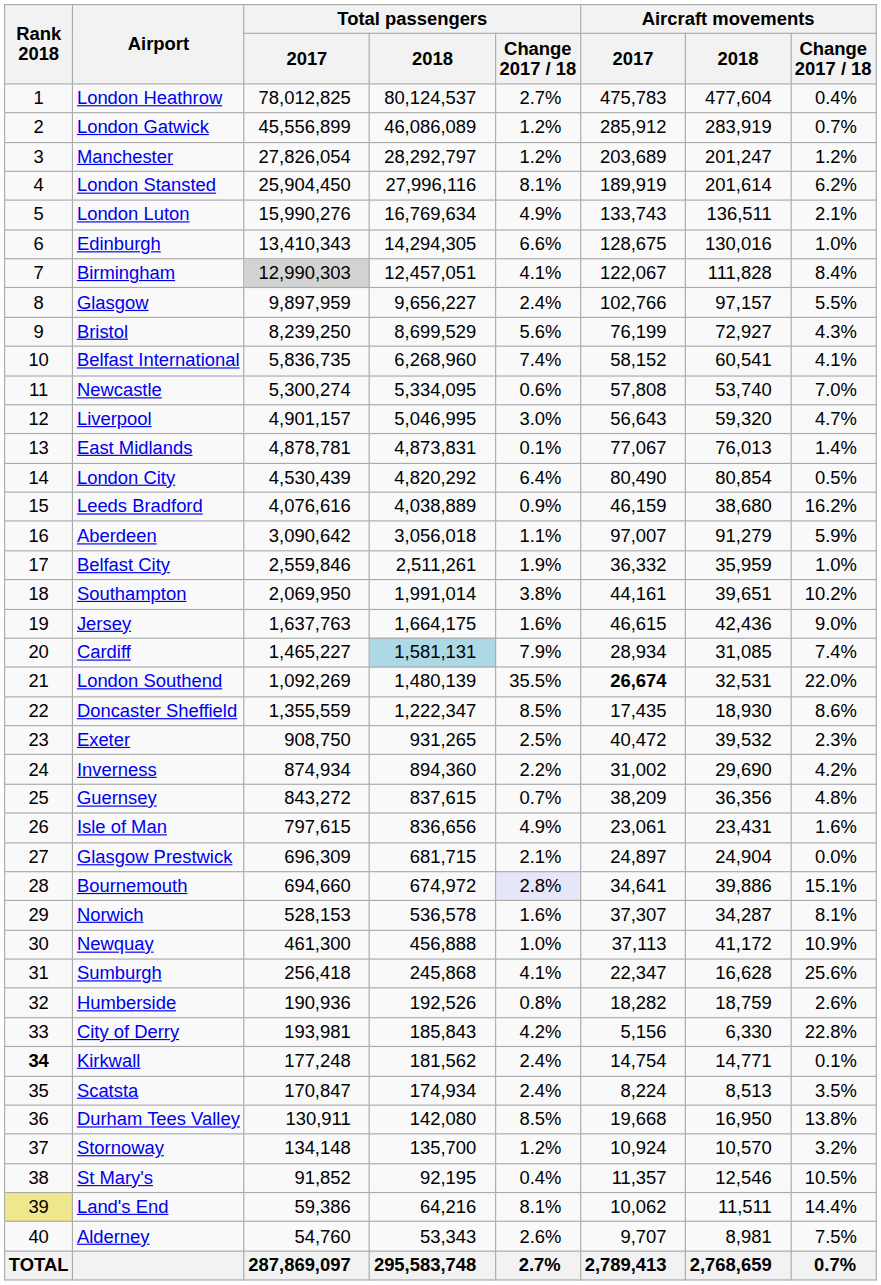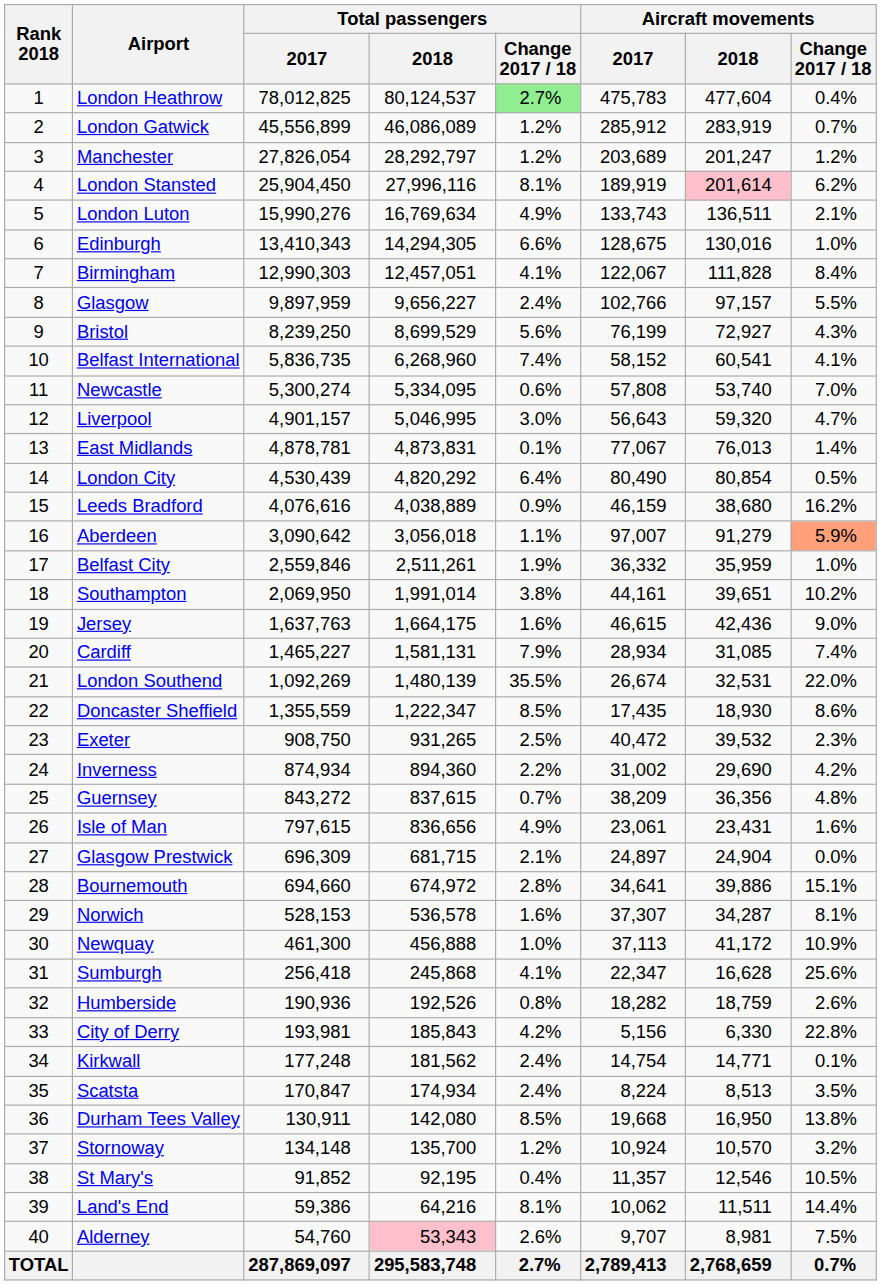London Heathrow | Total passengers / Change 2017 / 18: no background -> lightgreen background
London Stansted | Aircraft movements / 2018: no background -> pink background
Birmingham | Total passengers / 2017: lightgrey background -> no background
Aberdeen | Aircraft movements / Change 2017 / 18: no background -> lightsalmon background
Cardiff | Total passengers / 2018: lightblue background -> no background
London Southend | Aircraft movements / 2017: bold -> normal
Bournemouth | Total passengers / Change 2017 / 18: lavender background -> no background
Kirkwall | Rank 2018: bold -> normal
Land's End | Rank 2018: khaki background -> no background
Alderney | Total passengers / 2018: no background -> pink background
